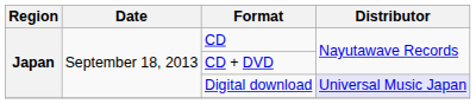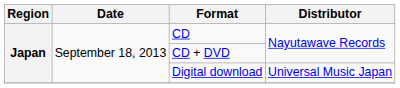Digital download | Distributor: lavender background -> no background
